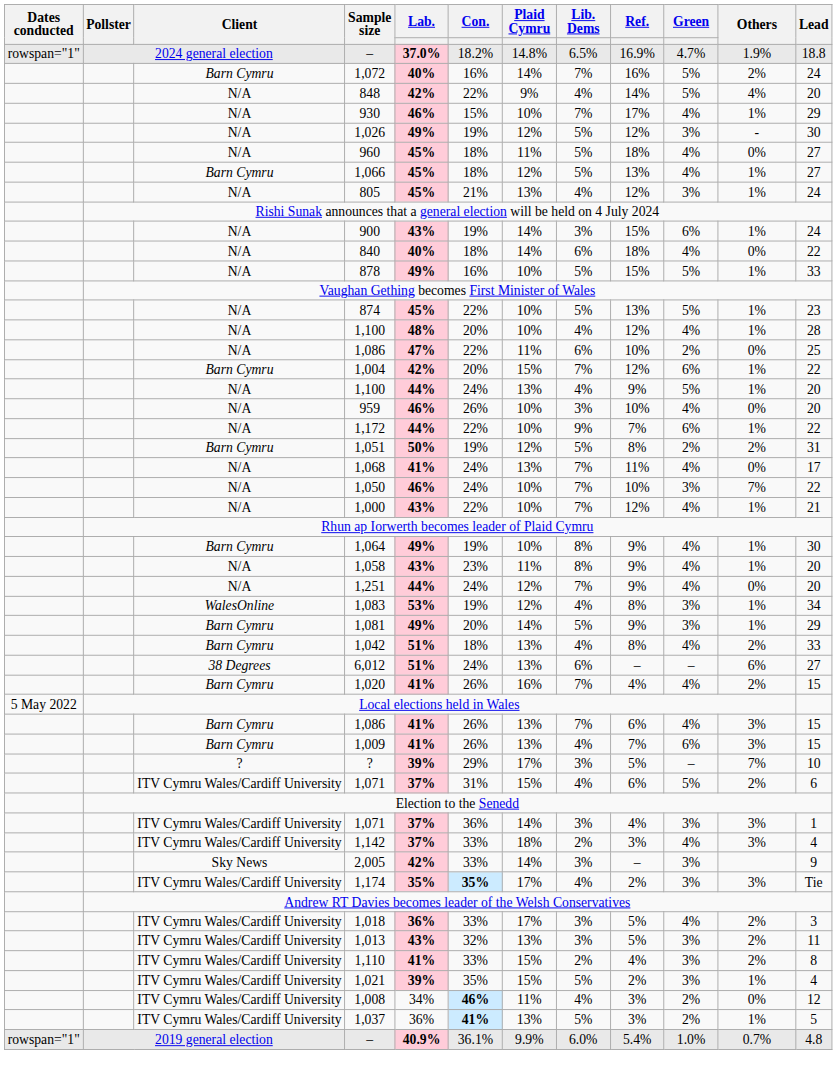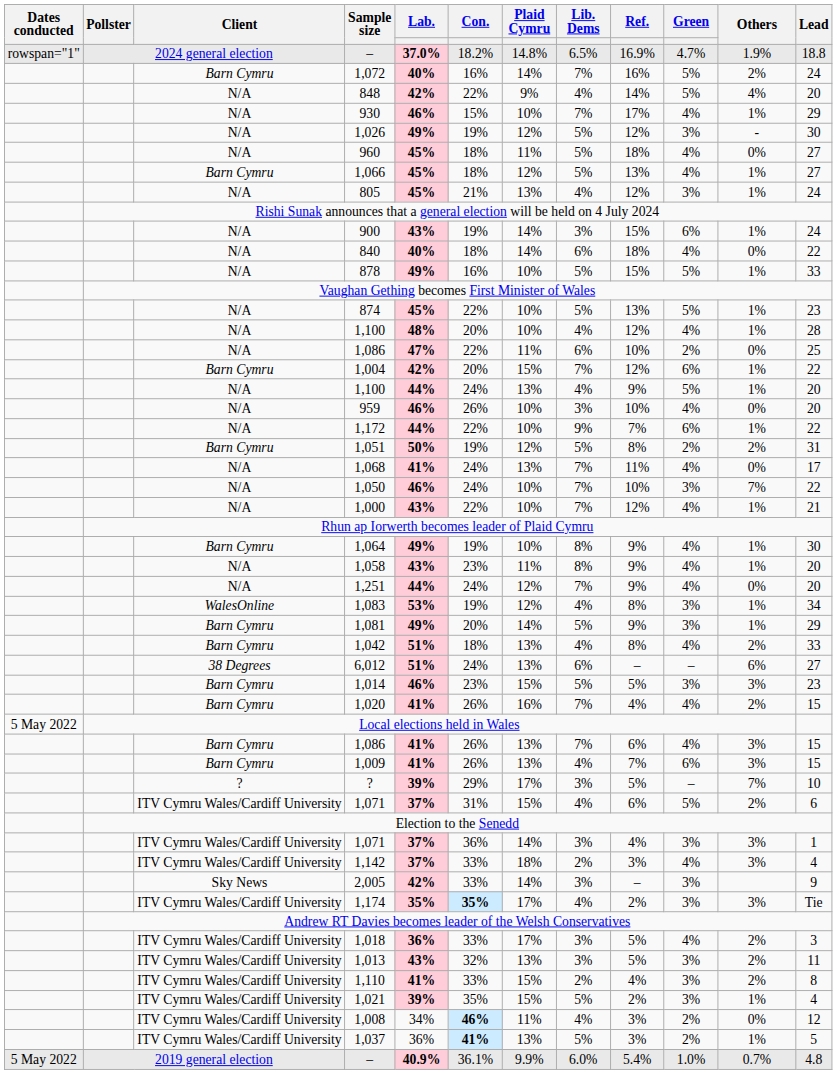+ row: Barn Cymru | 1,014 | 46% | 23% | 15% | 5% | 5% | 3% | 3% | 23
2019 general election / – | Dates conducted: rowspan="1" -> 5 May 2022
